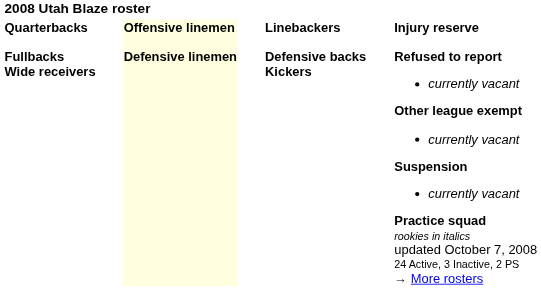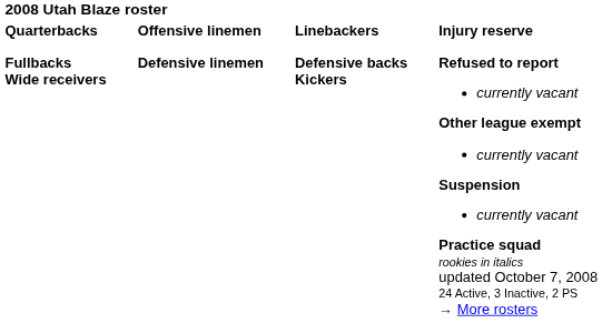Quarterbacks Fullbacks Wide receivers | column 2: lightyellow background -> no background
